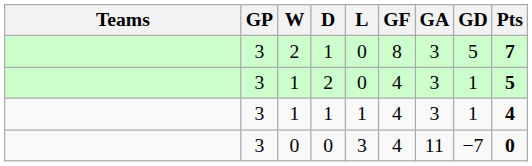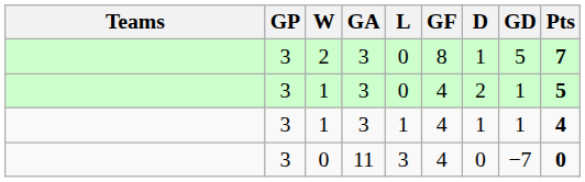columns swapped: D <-> GA
